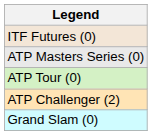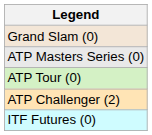row 2 | column 1: ITF Futures (0) -> Grand Slam (0)
row 6 | column 1: Grand Slam (0) -> ITF Futures (0)
